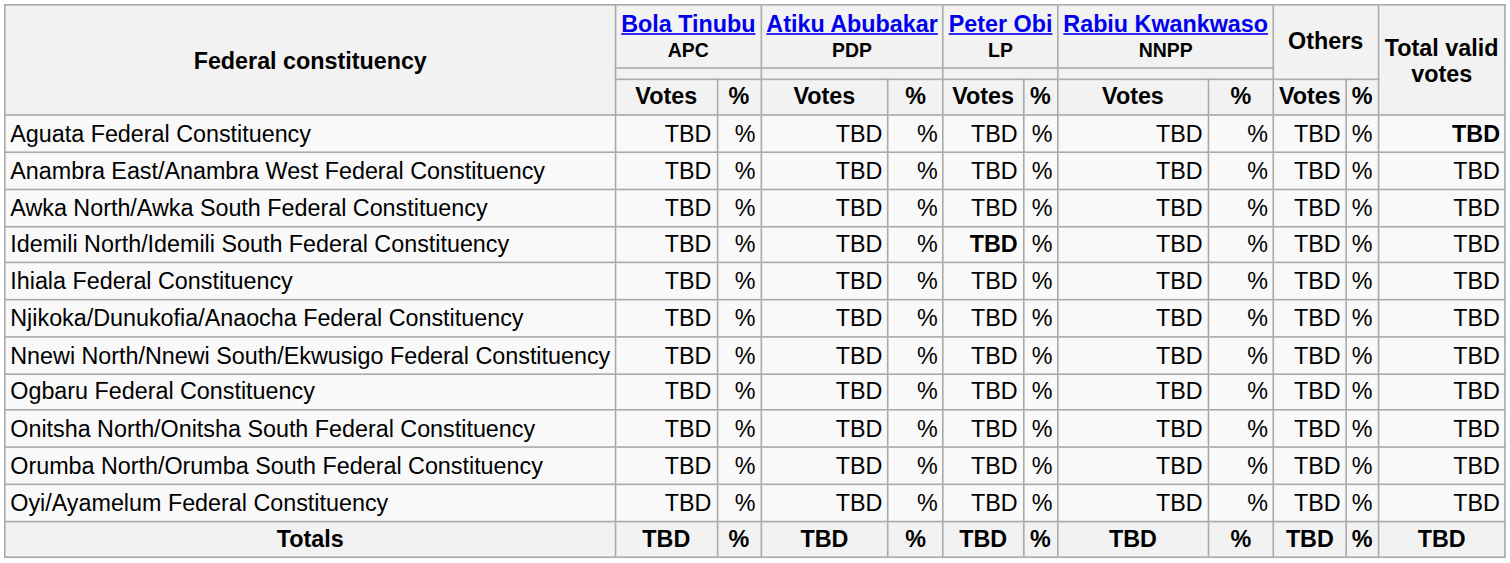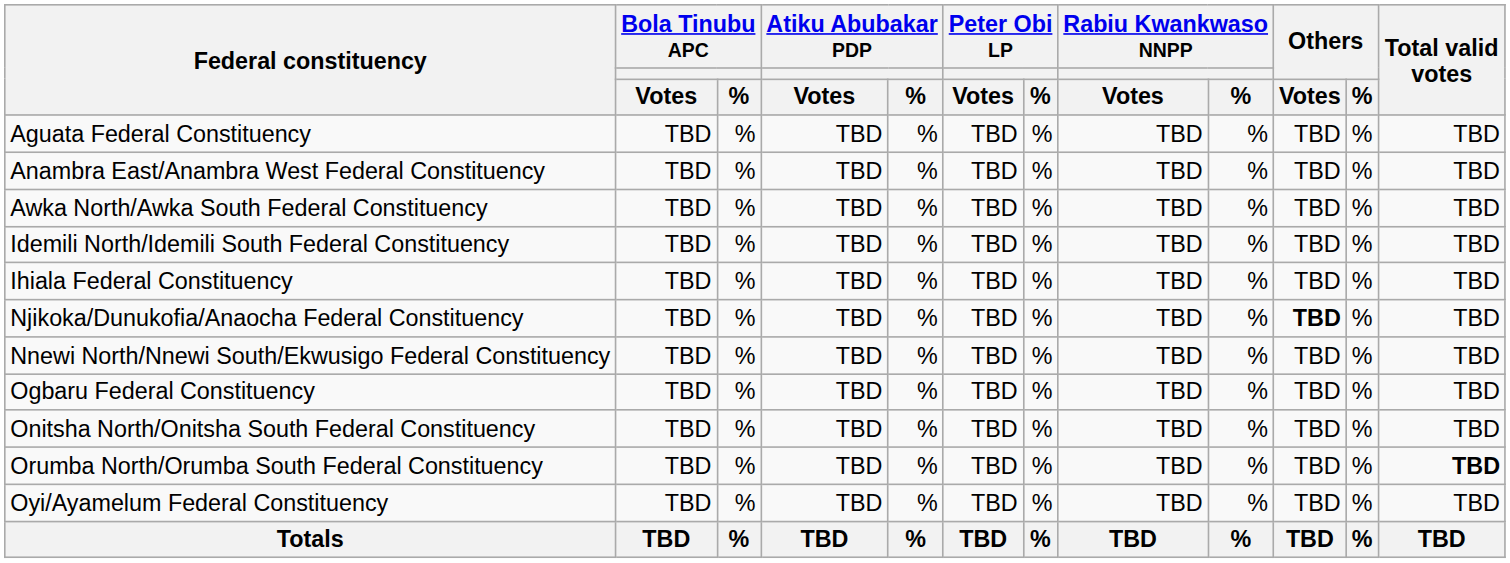Aguata Federal Constituency | Total valid votes: bold -> normal
Idemili North/Idemili South Federal Constituency | Peter Obi LP / Votes: bold -> normal
Njikoka/Dunukofia/Anaocha Federal Constituency | Others / Votes: normal -> bold
Orumba North/Orumba South Federal Constituency | Total valid votes: normal -> bold
